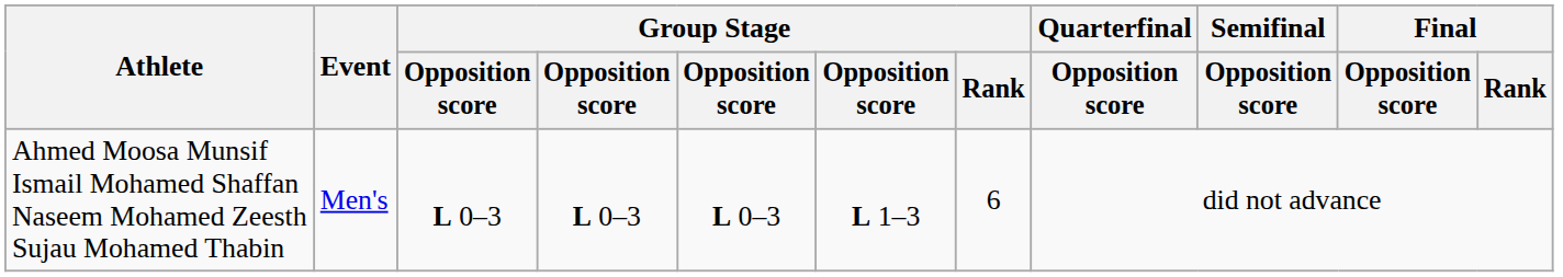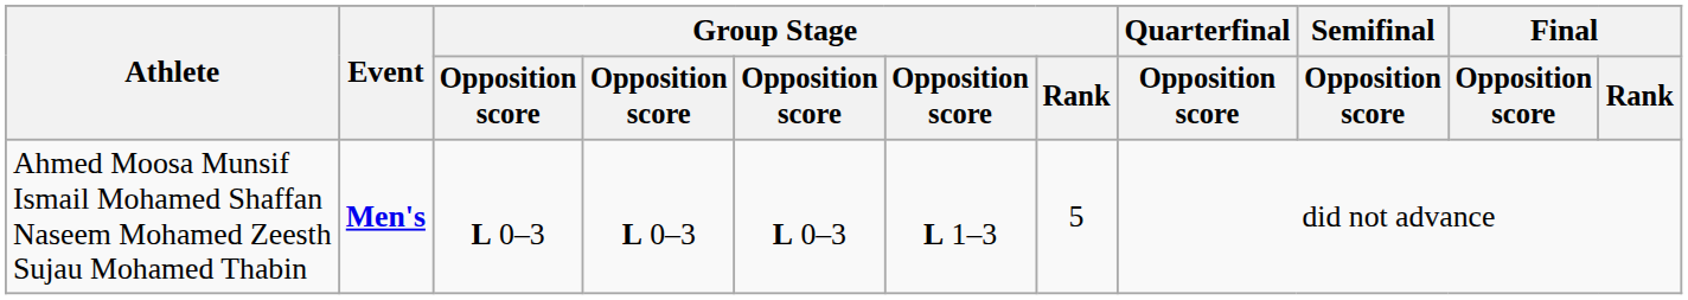row 3 | Event: normal -> bold
row 3 | Group Stage / Rank: 6 -> 5
